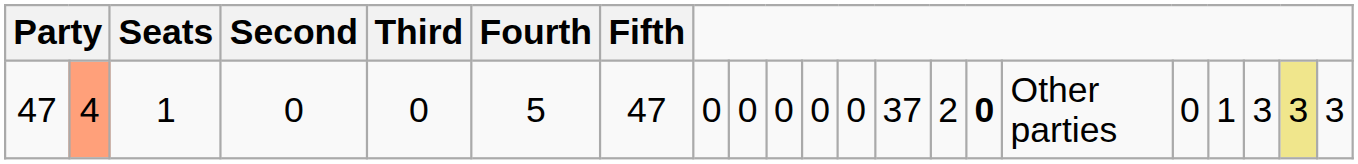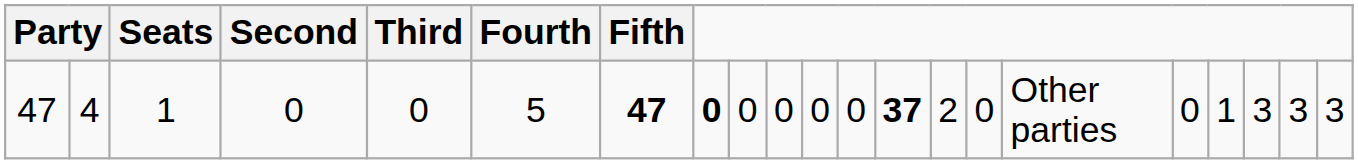row 2 | column 2: lightsalmon background -> no background
row 2 | Fifth: normal -> bold
row 2 | column 8: normal -> bold
row 2 | column 13: normal -> bold
row 2 | column 15: bold -> normal
row 2 | column 20: khaki background -> no background
